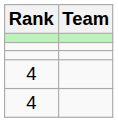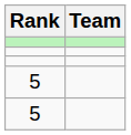row 5 | Rank: 4 -> 5
row 6 | Rank: 4 -> 5
